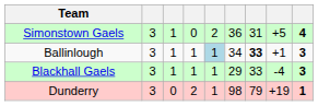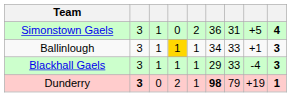Ballinlough | column 4: no background -> gold background
Ballinlough | column 5: lightblue background -> no background
Ballinlough | column 7: bold -> normal
Dunderry | column 2: normal -> bold
Dunderry | column 6: normal -> bold
